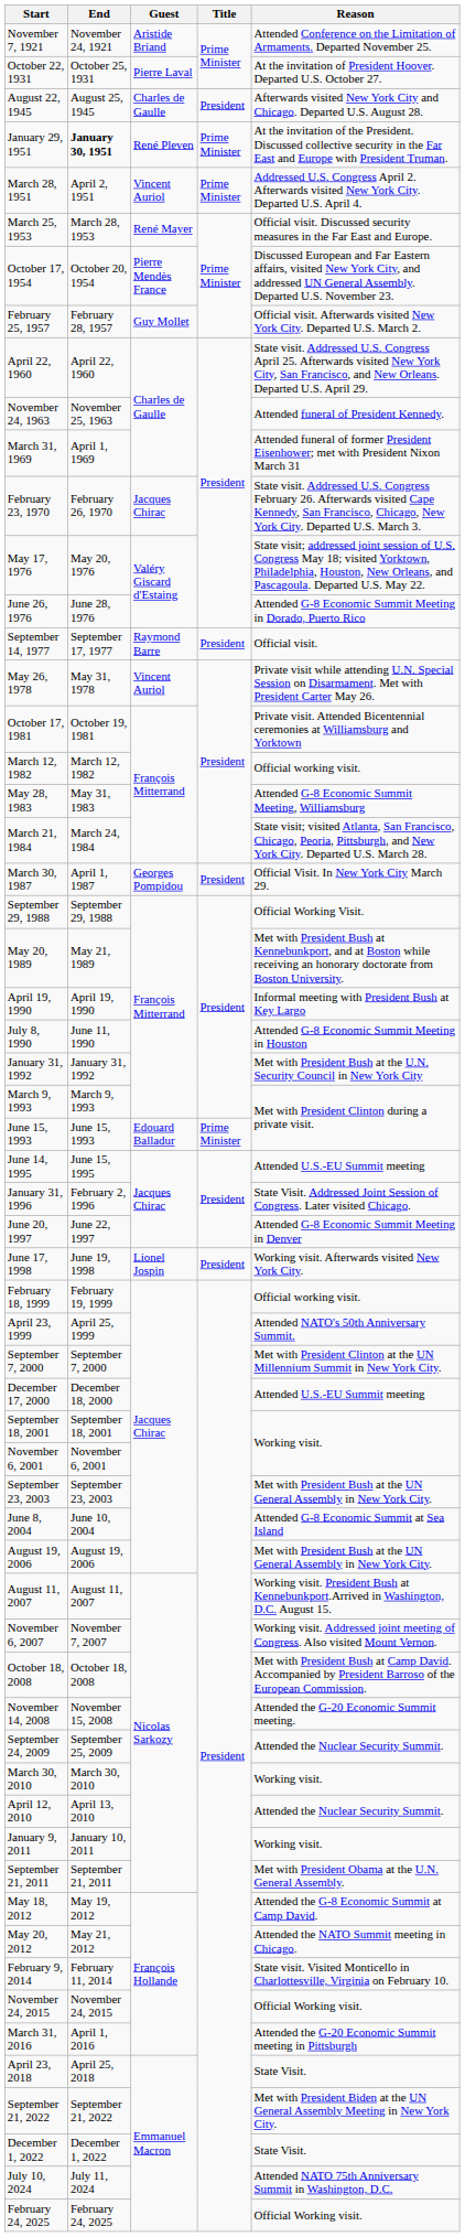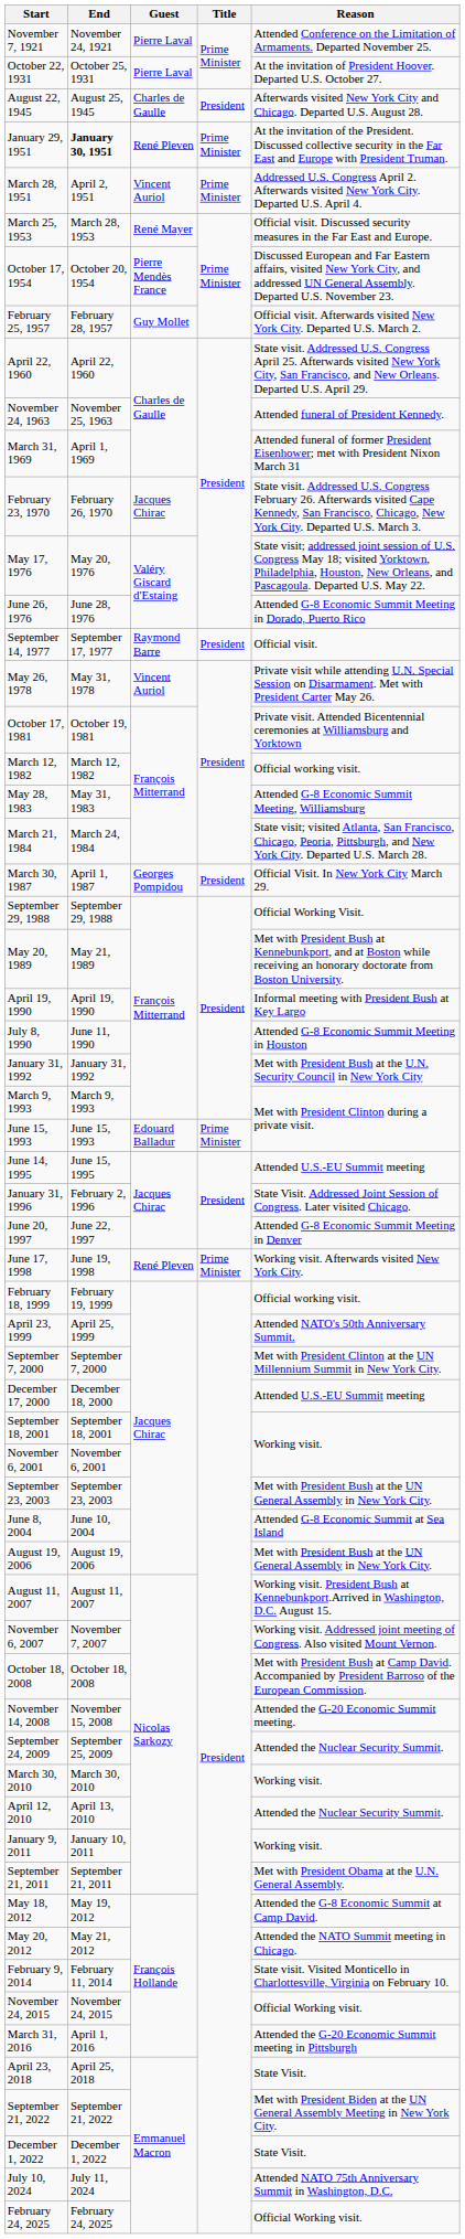November 7, 1921 | Guest: Aristide Briand -> Pierre Laval
June 17, 1998 | Guest: Lionel Jospin -> René Pleven
June 17, 1998 | Title: President -> Prime Minister
